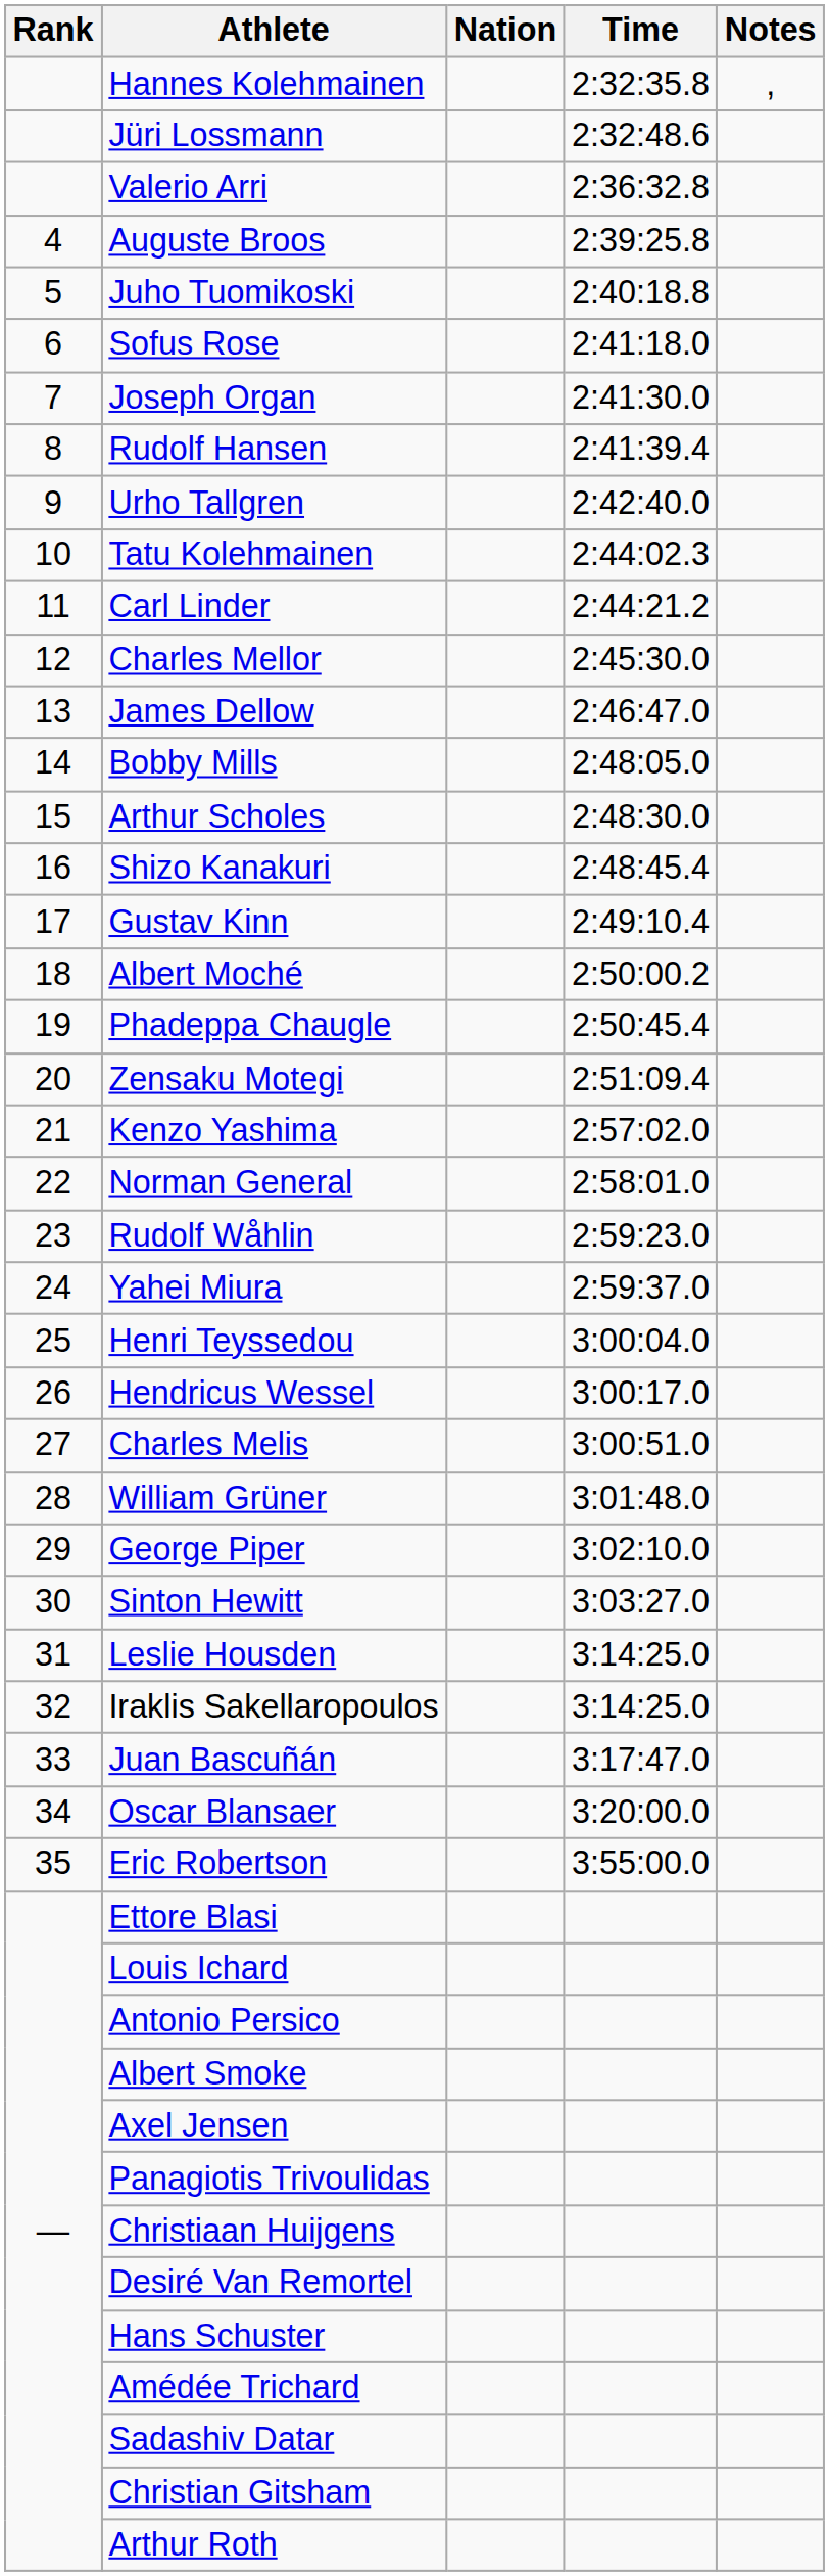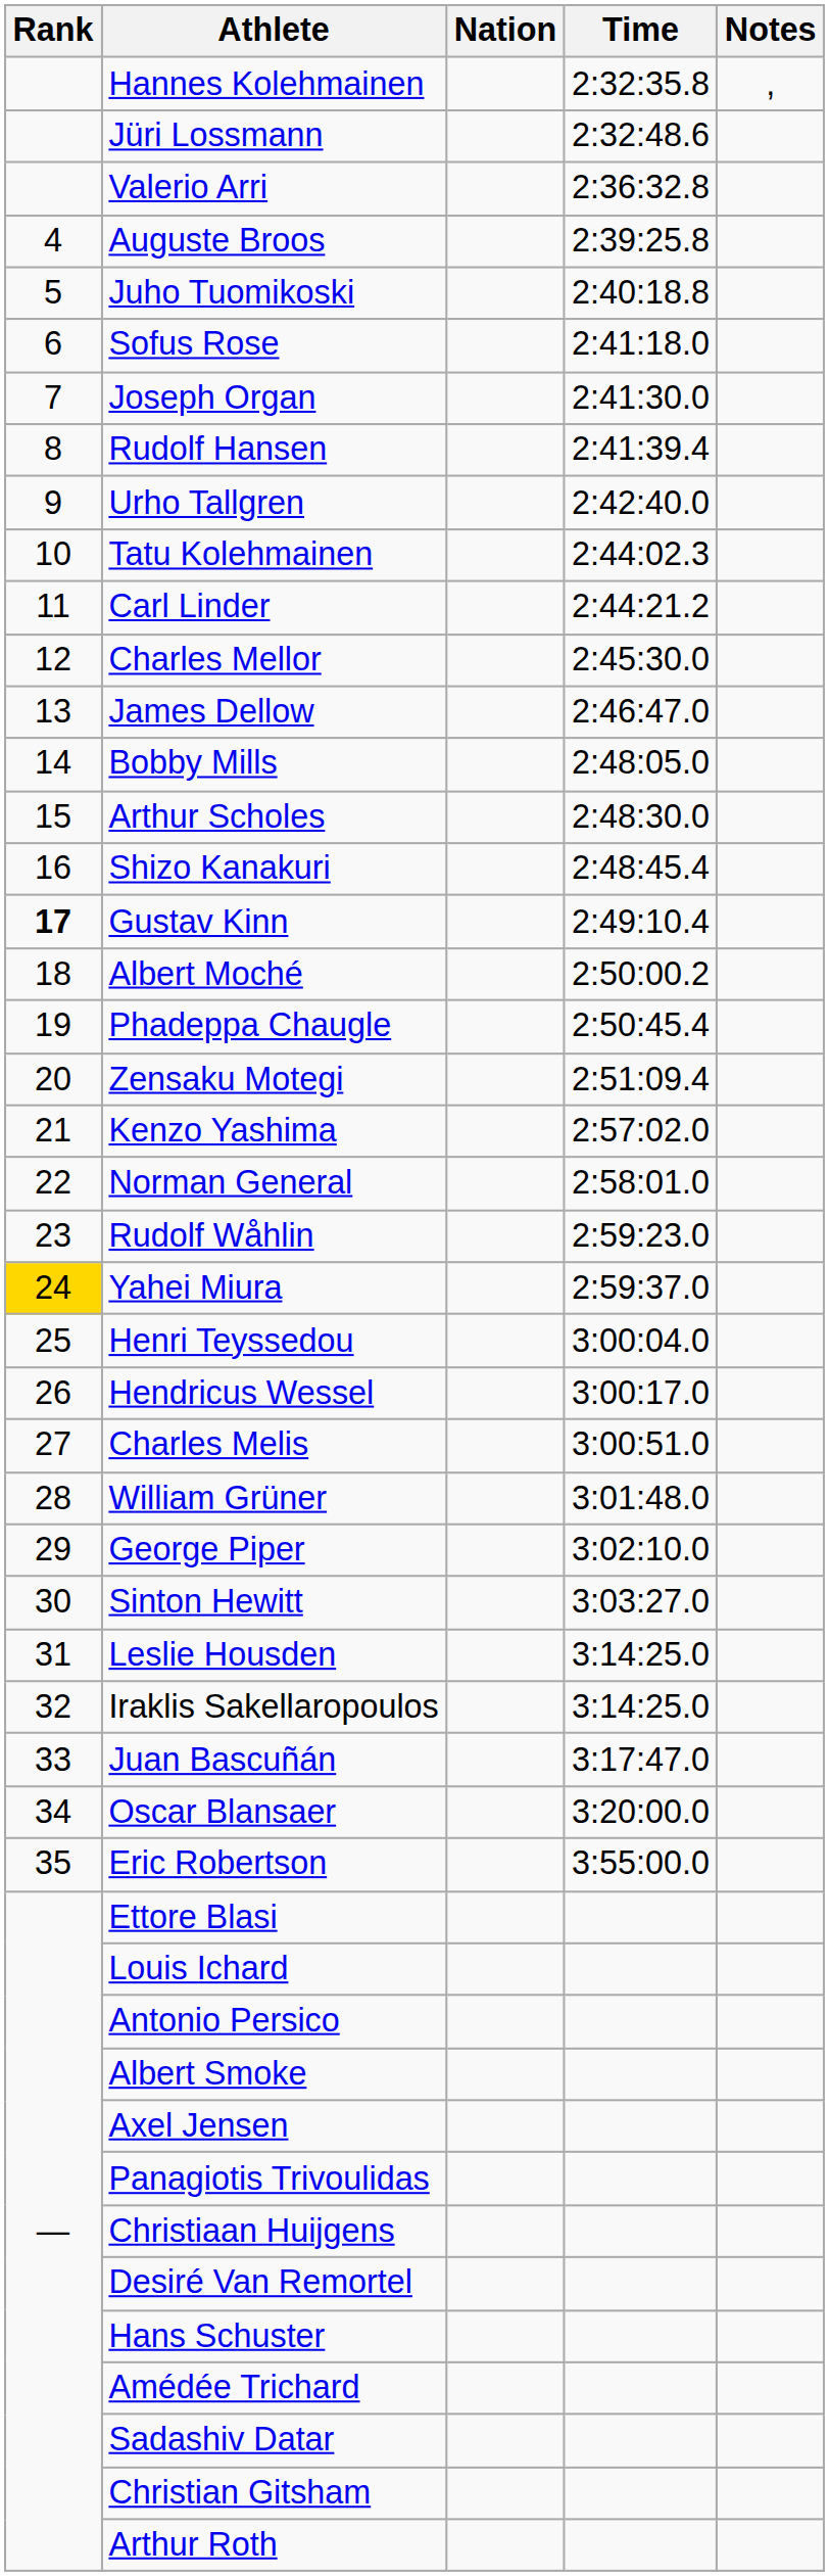Gustav Kinn | Rank: normal -> bold
Yahei Miura | Rank: no background -> gold background
